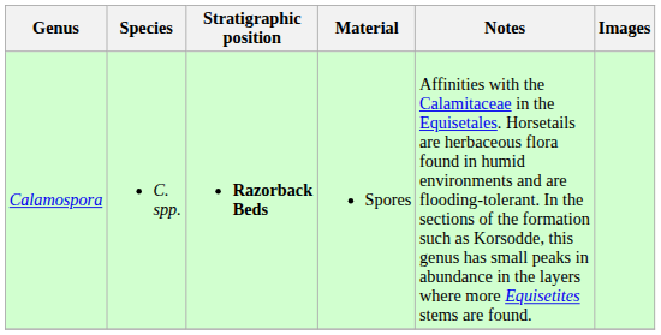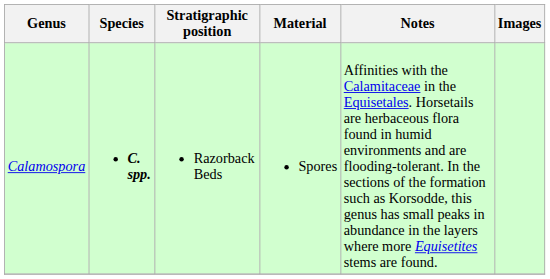Calamospora | Species: normal -> bold
Calamospora | Stratigraphic position: bold -> normal
